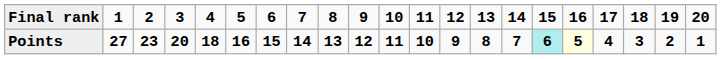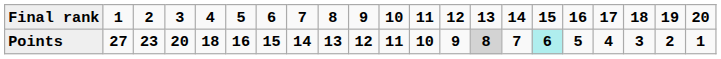Points | column 14: no background -> lightgrey background
Points | column 17: lightyellow background -> no background
